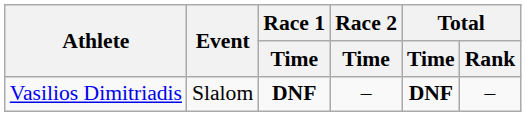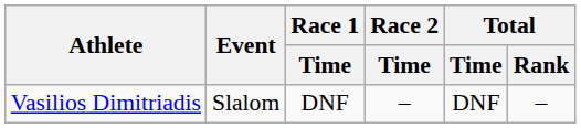Vasilios Dimitriadis | Race 1 / Time: bold -> normal
Vasilios Dimitriadis | Total / Time: bold -> normal
